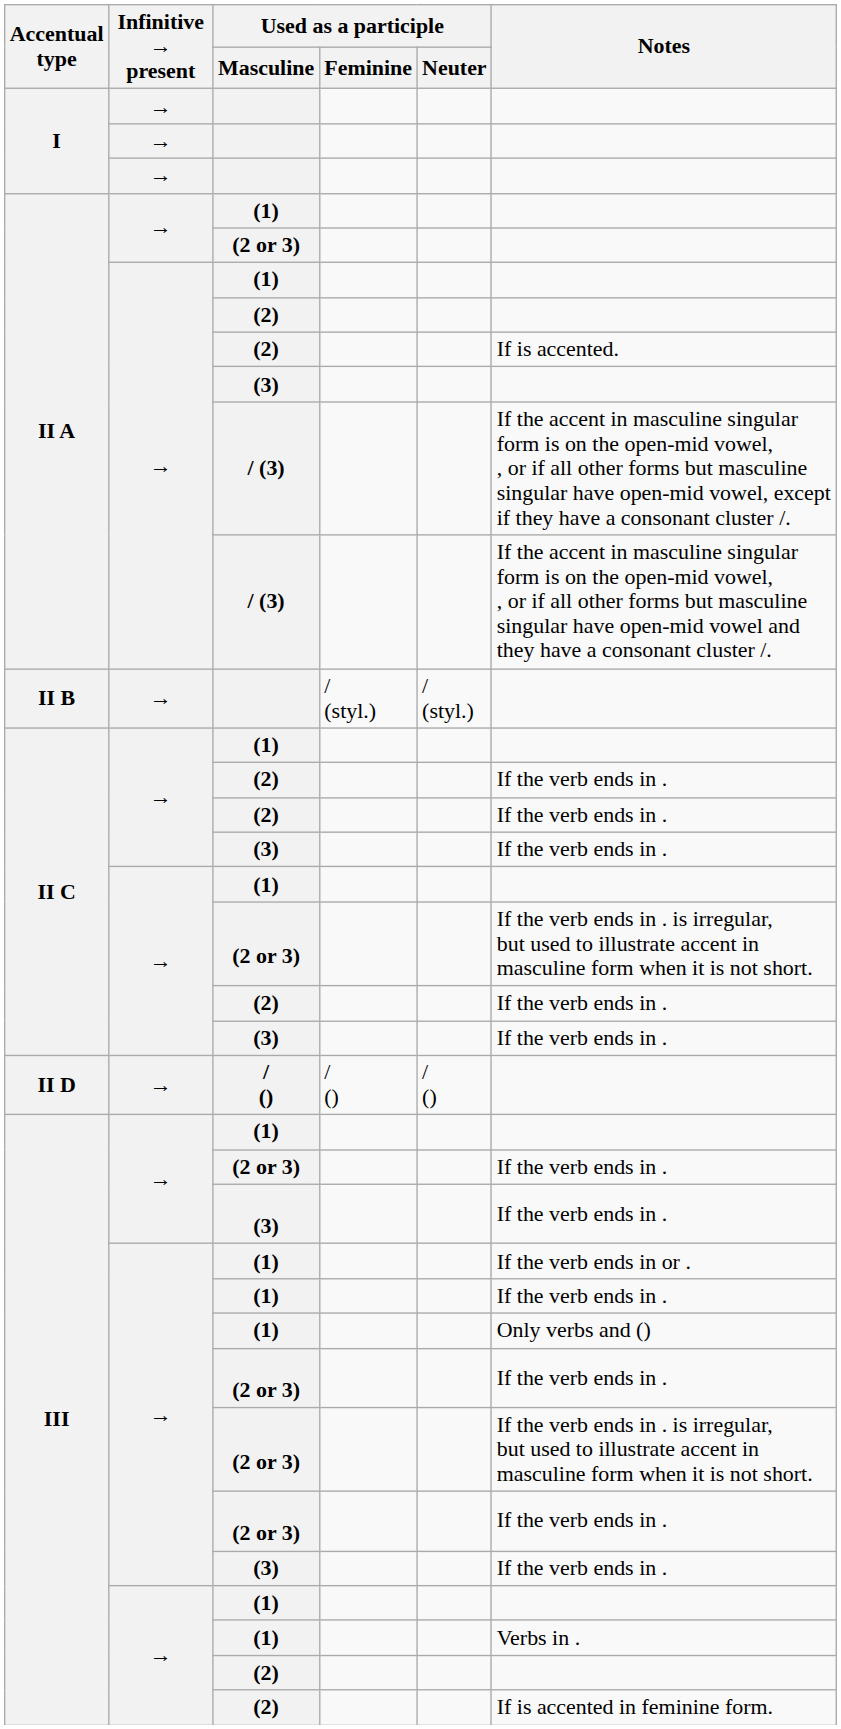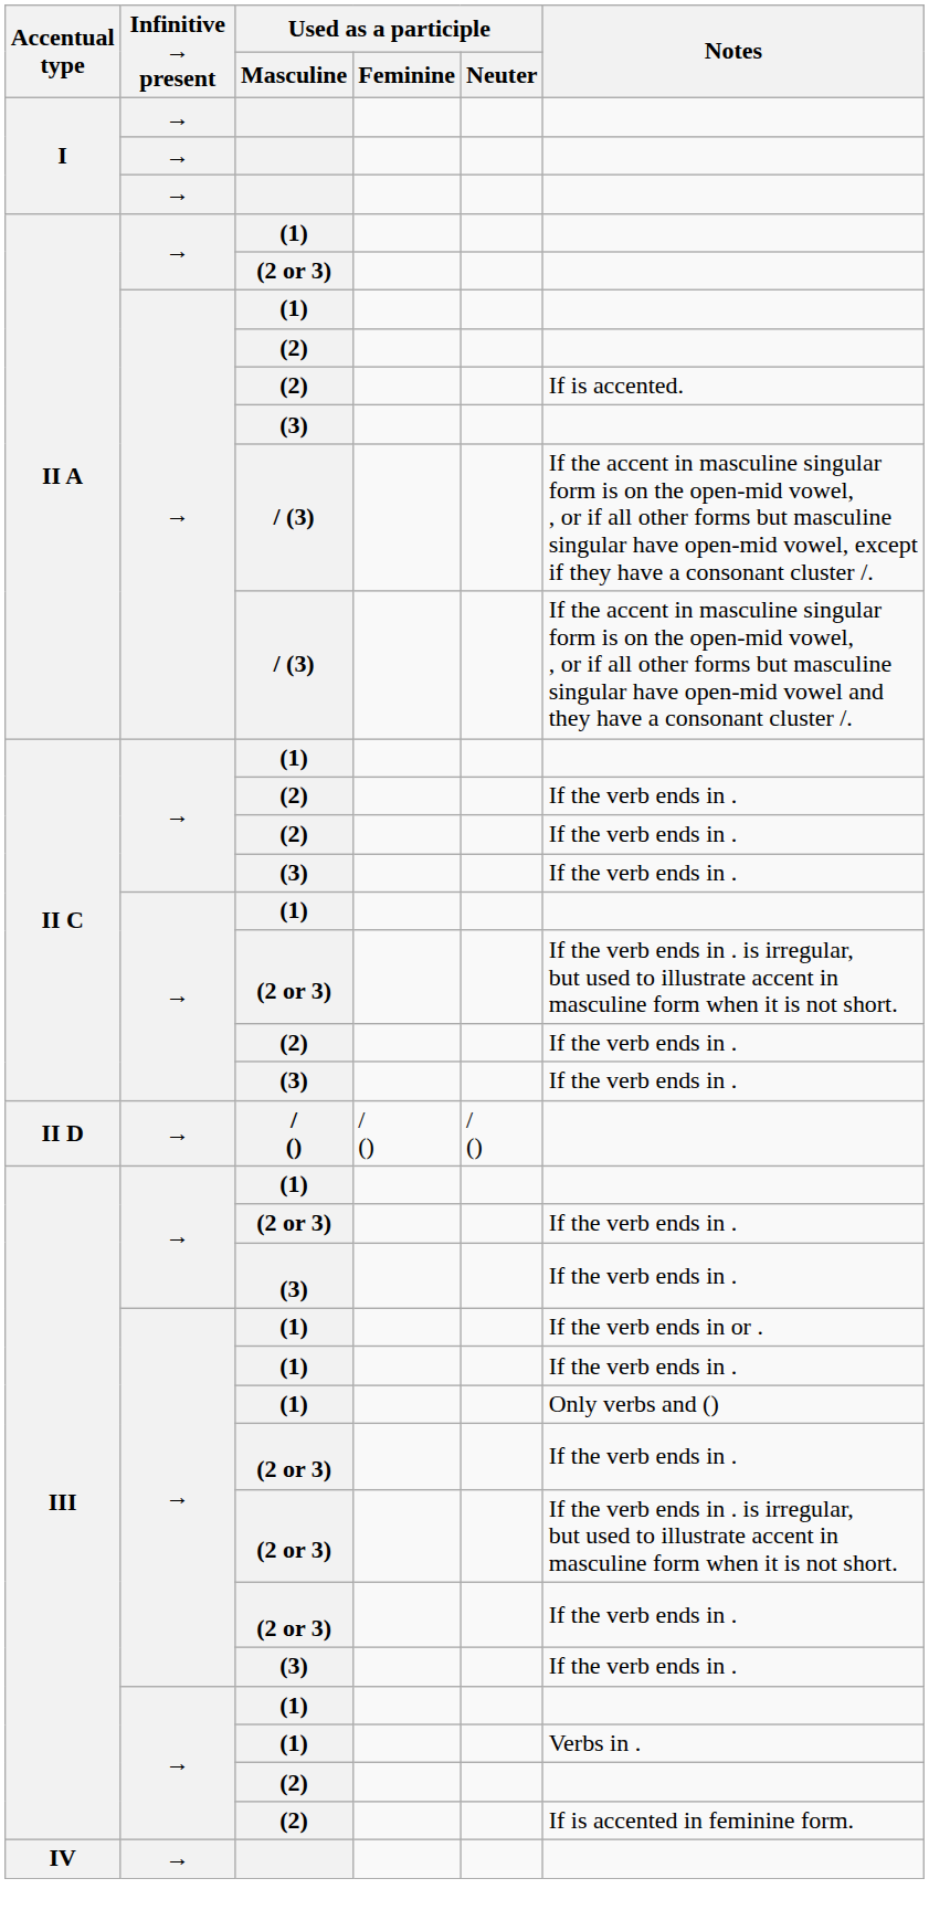- row: II B | → | / (styl.) | / (styl.)
+ row: IV | →
